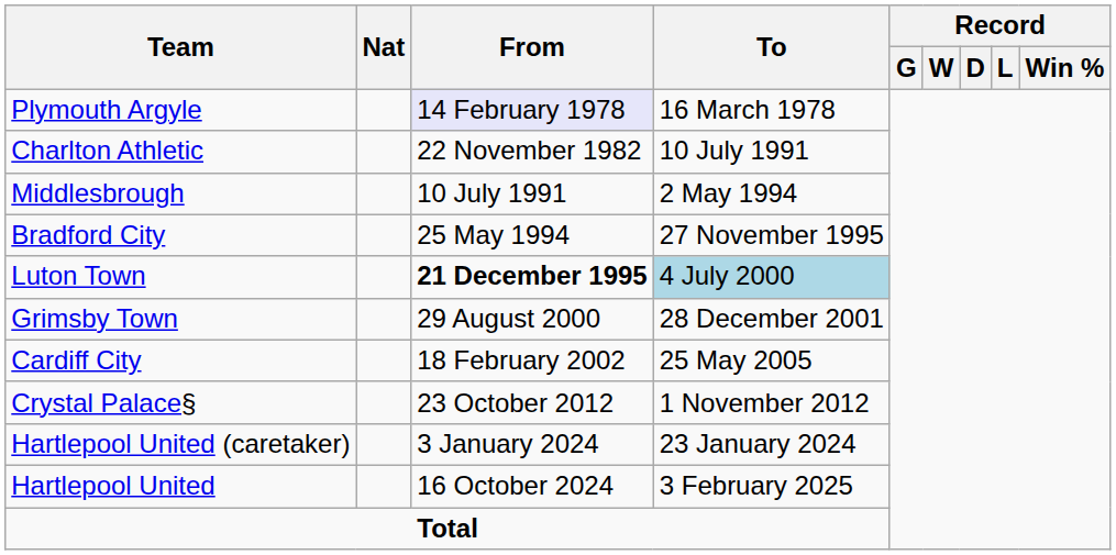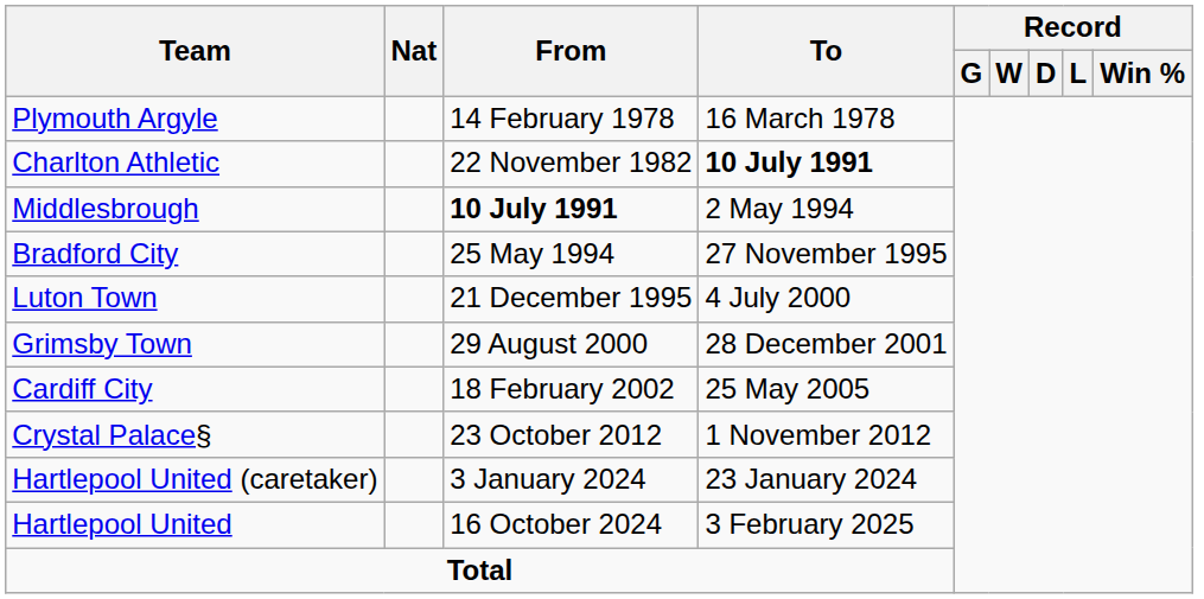Plymouth Argyle | From: lavender background -> no background
Charlton Athletic | To: normal -> bold
Middlesbrough | From: normal -> bold
Luton Town | From: bold -> normal
Luton Town | To: lightblue background -> no background
